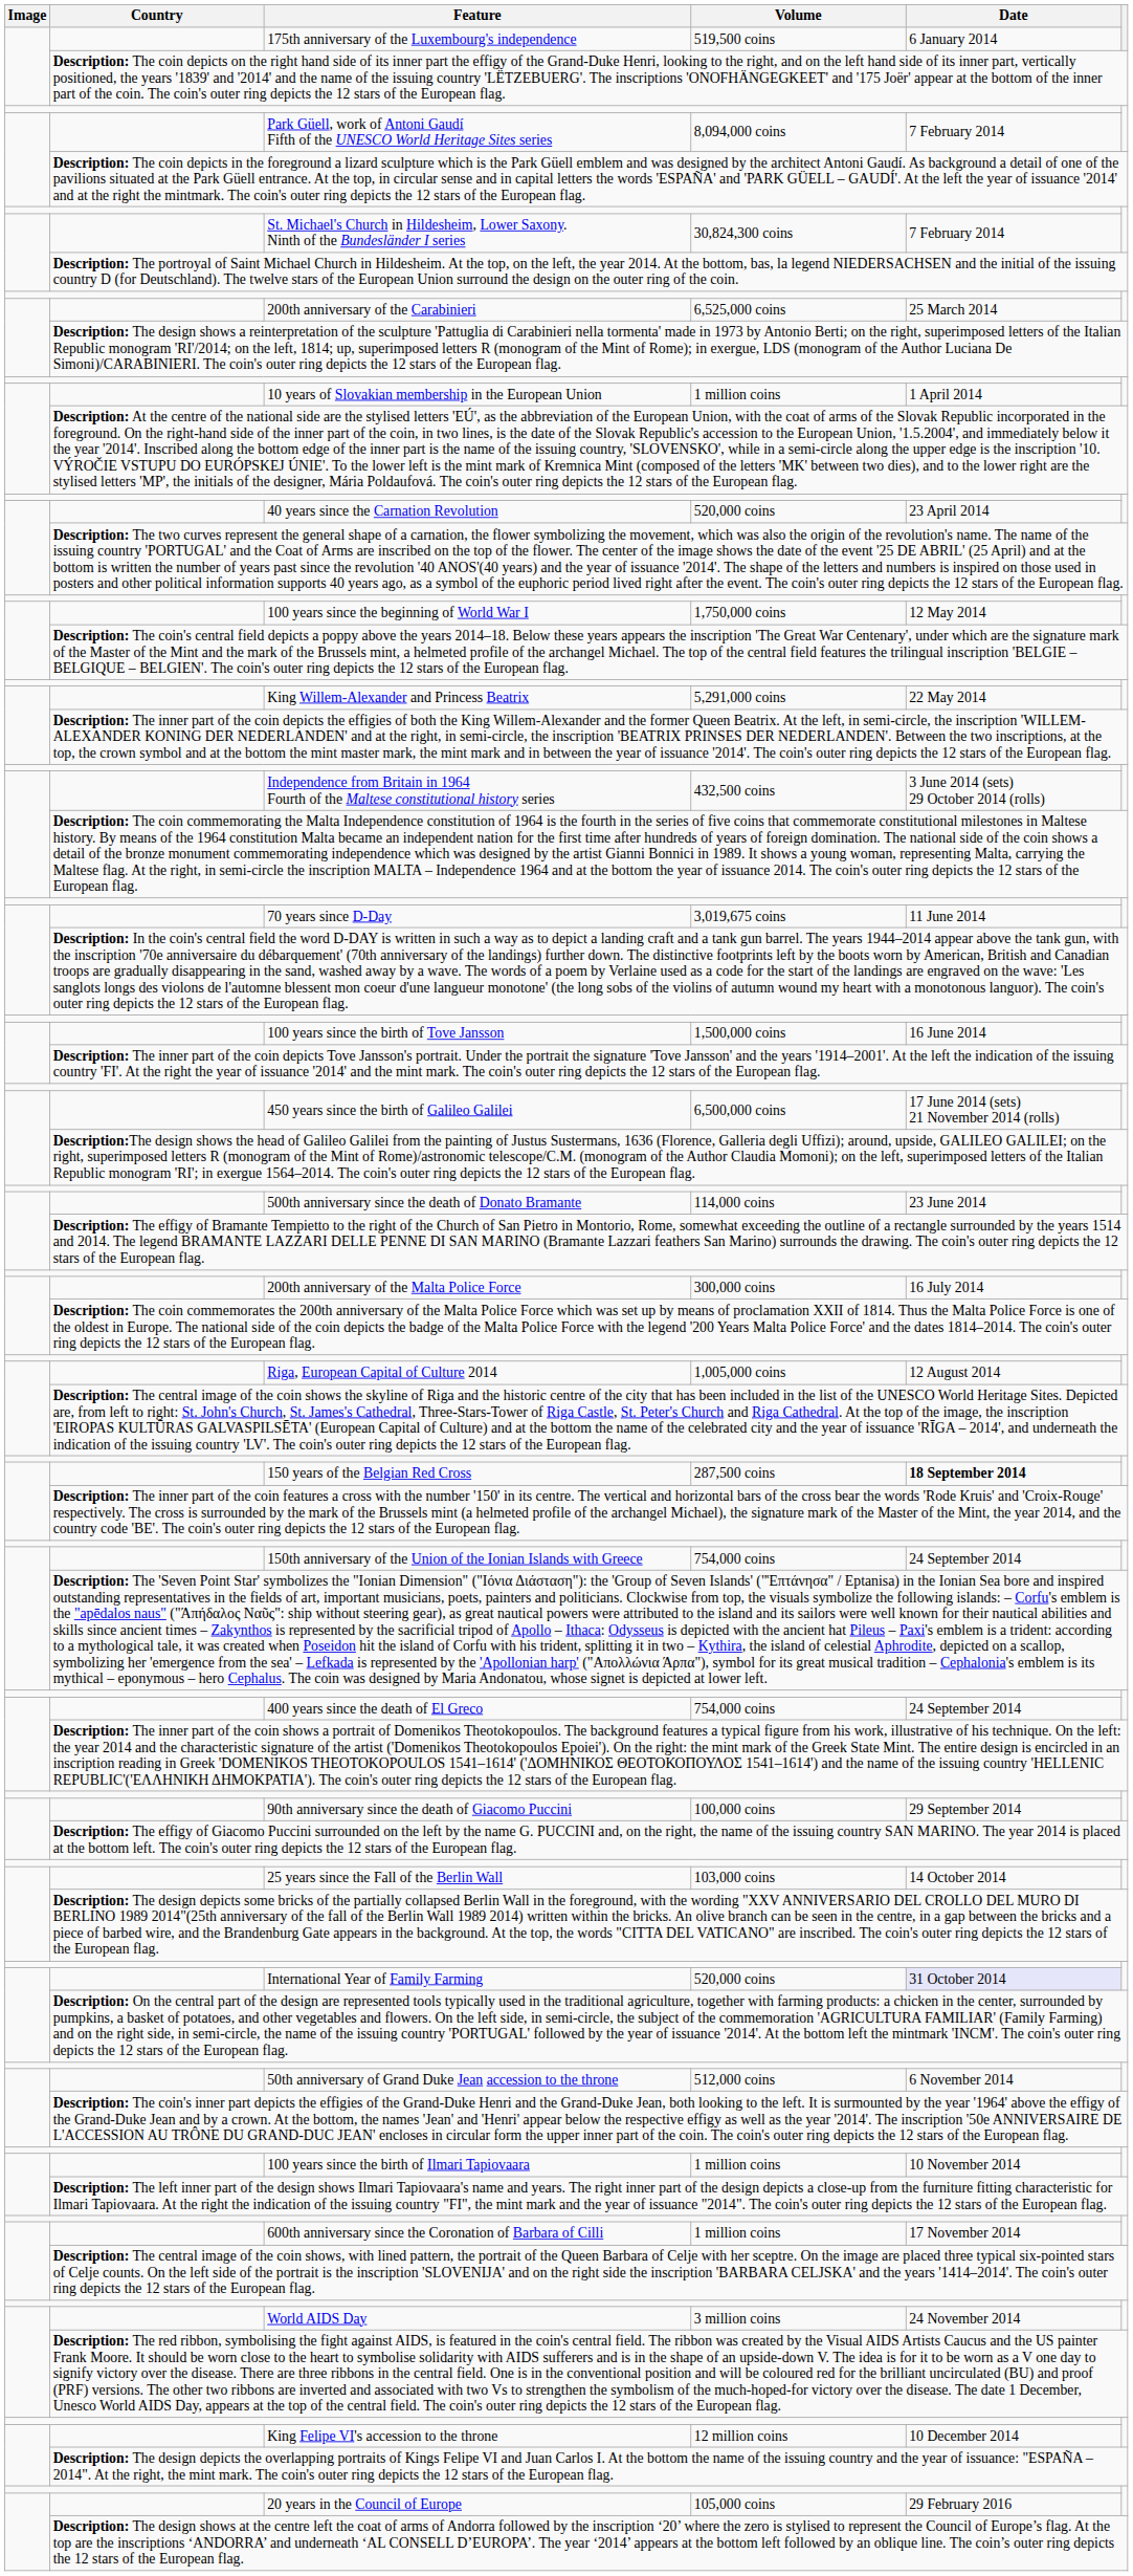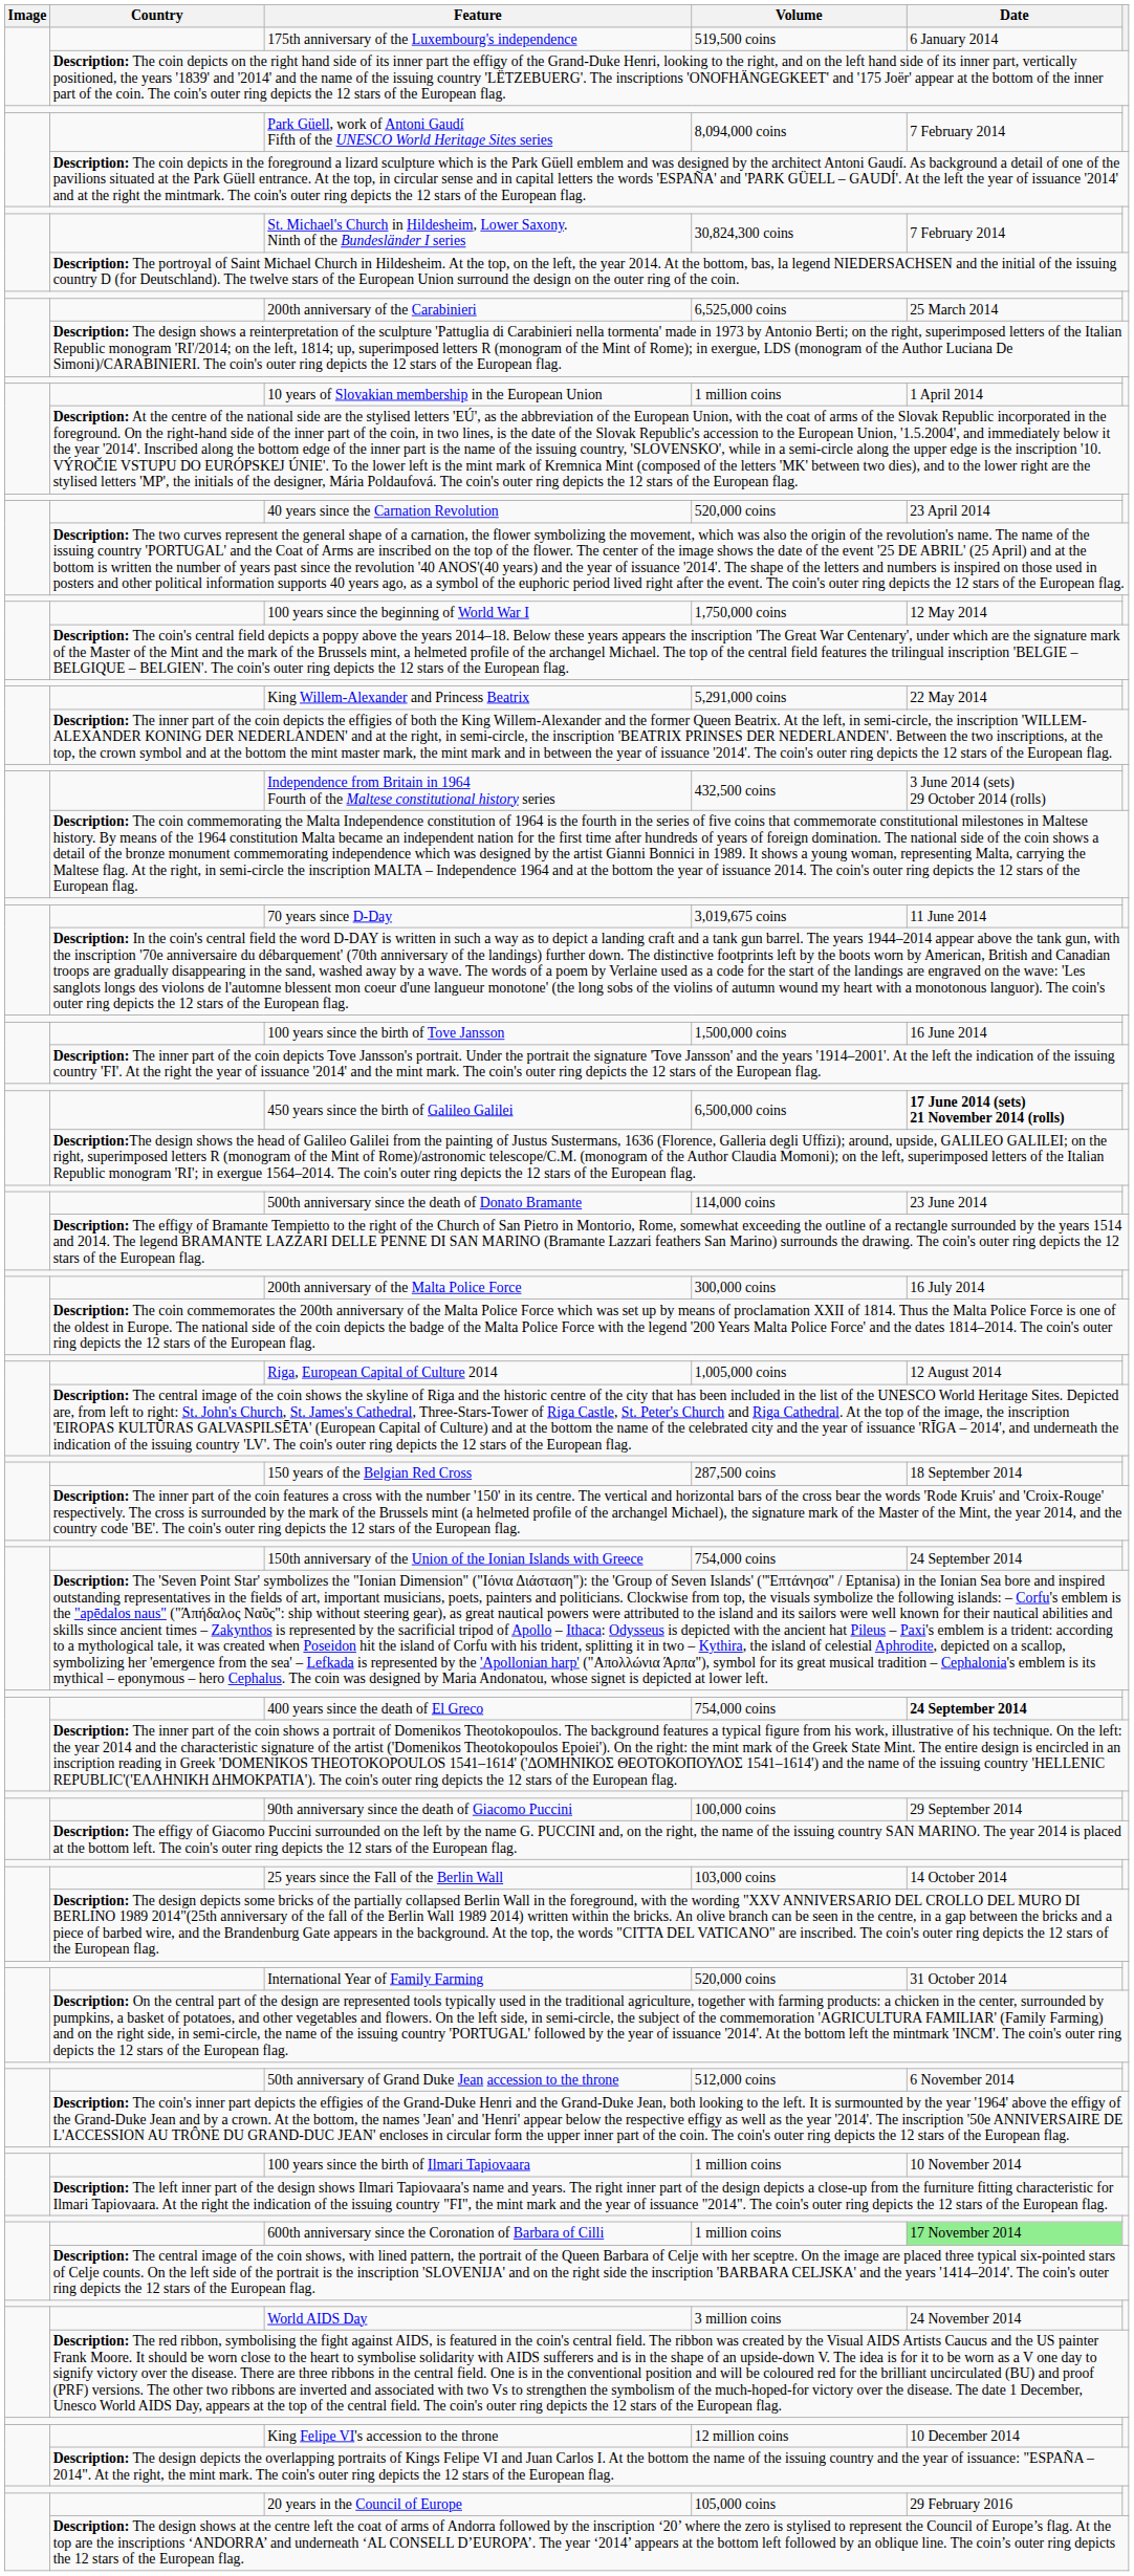450 years since the birth of Galileo Galilei | Date: normal -> bold
150 years of the Belgian Red Cross | Date: bold -> normal
400 years since the death of El Greco | Date: normal -> bold
International Year of Family Farming | Date: lavender background -> no background
600th anniversary since the Coronation of Barbara of Cilli | Date: no background -> lightgreen background
